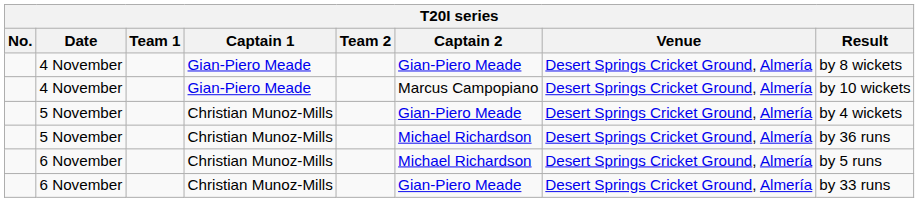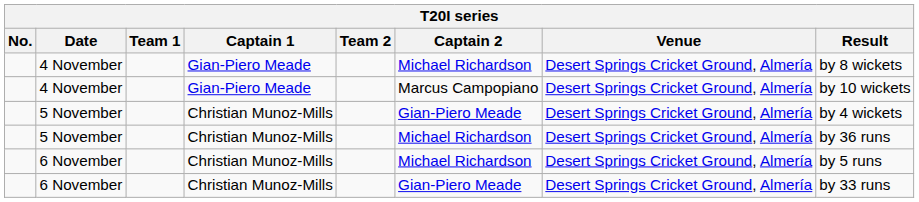row 3 | Captain 2: Gian-Piero Meade -> Michael Richardson
